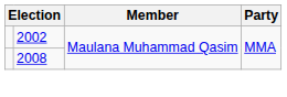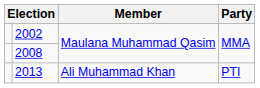+ row: 2013 | Ali Muhammad Khan | PTI
